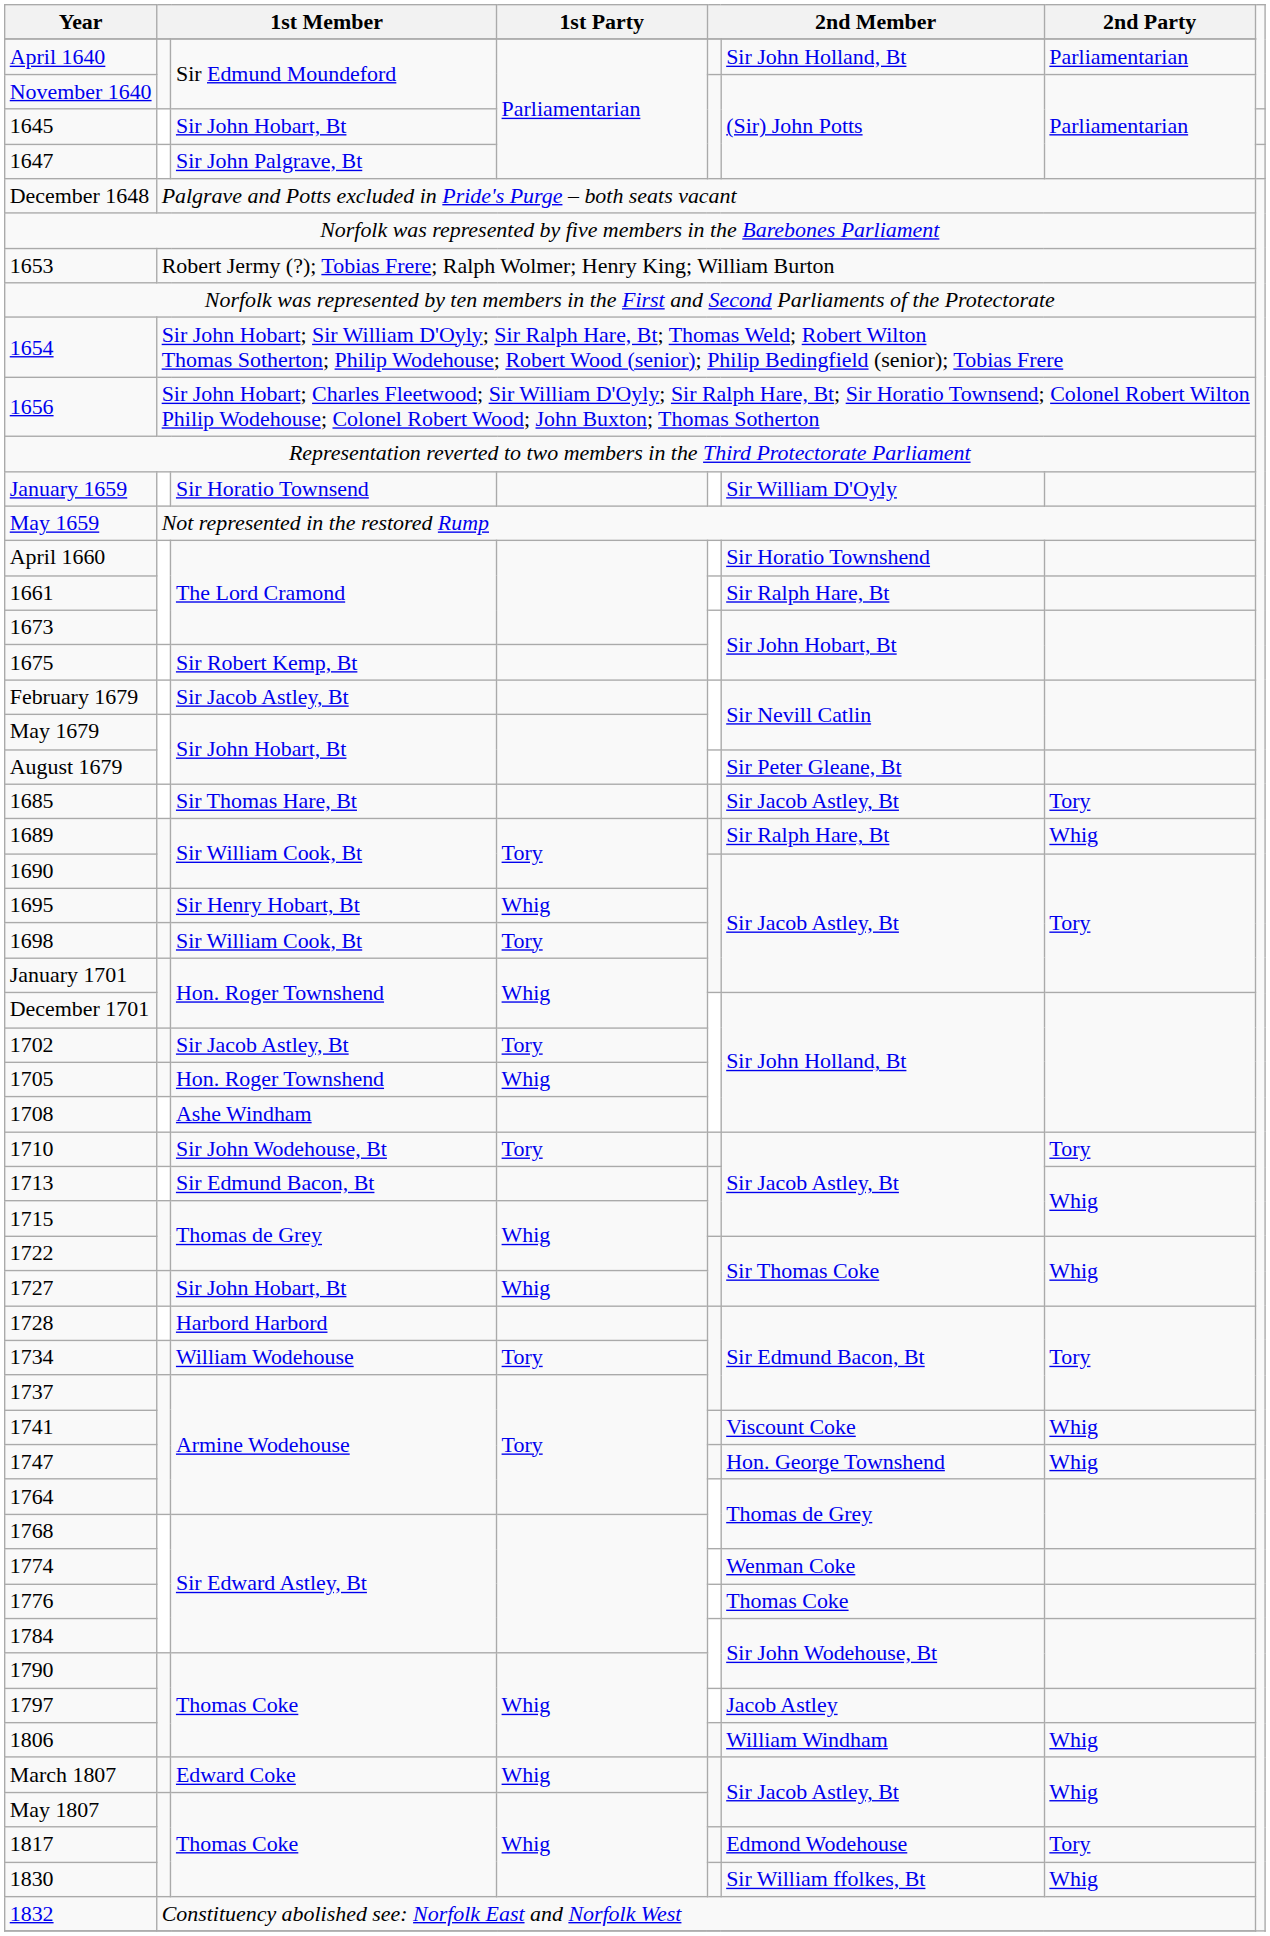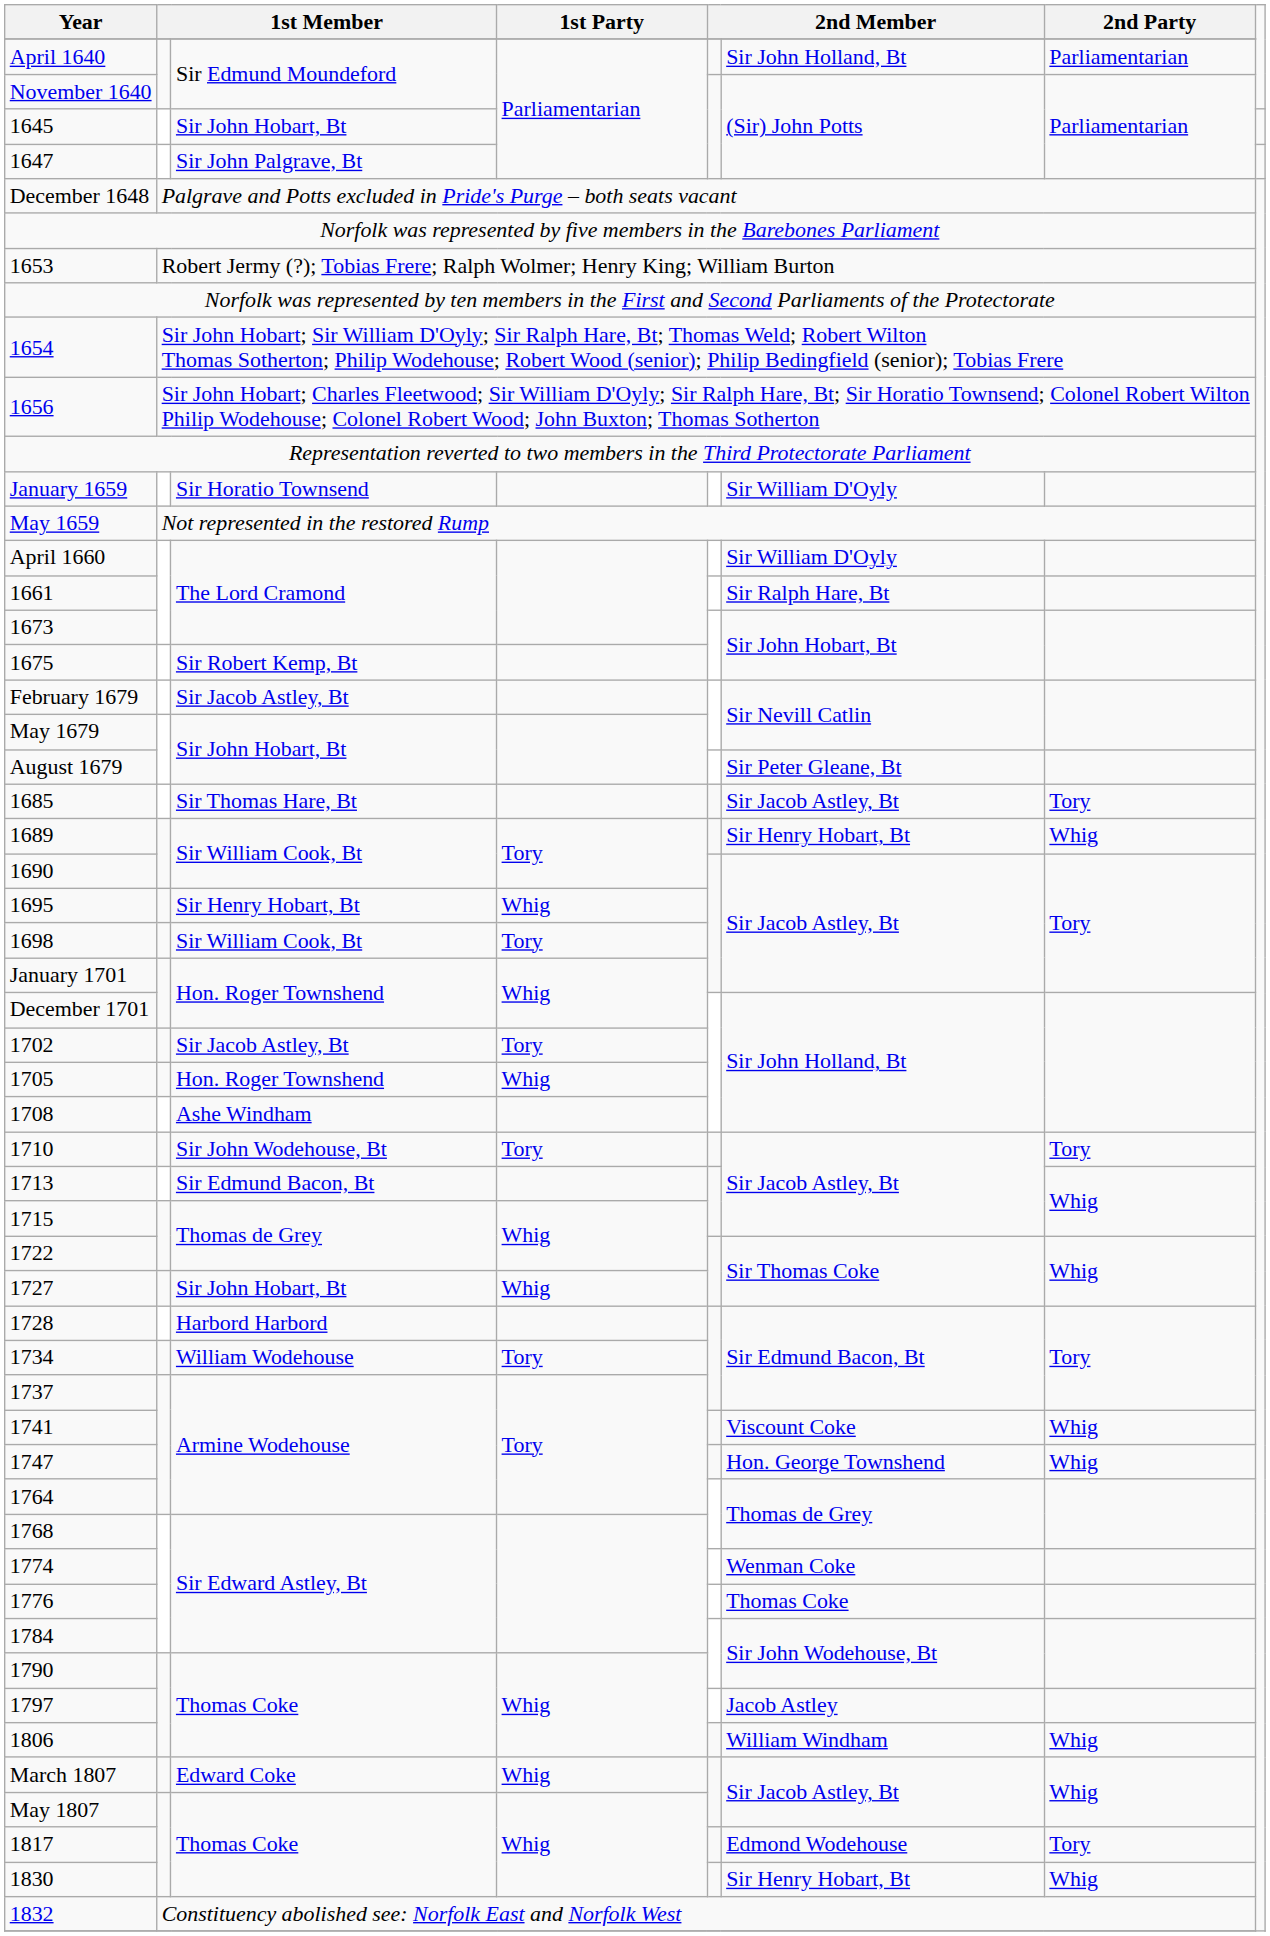April 1660 | column 6: Sir Horatio Townshend -> Sir William D'Oyly
1689 | column 6: Sir Ralph Hare, Bt -> Sir Henry Hobart, Bt
1830 | column 6: Sir William ffolkes, Bt -> Sir Henry Hobart, Bt
